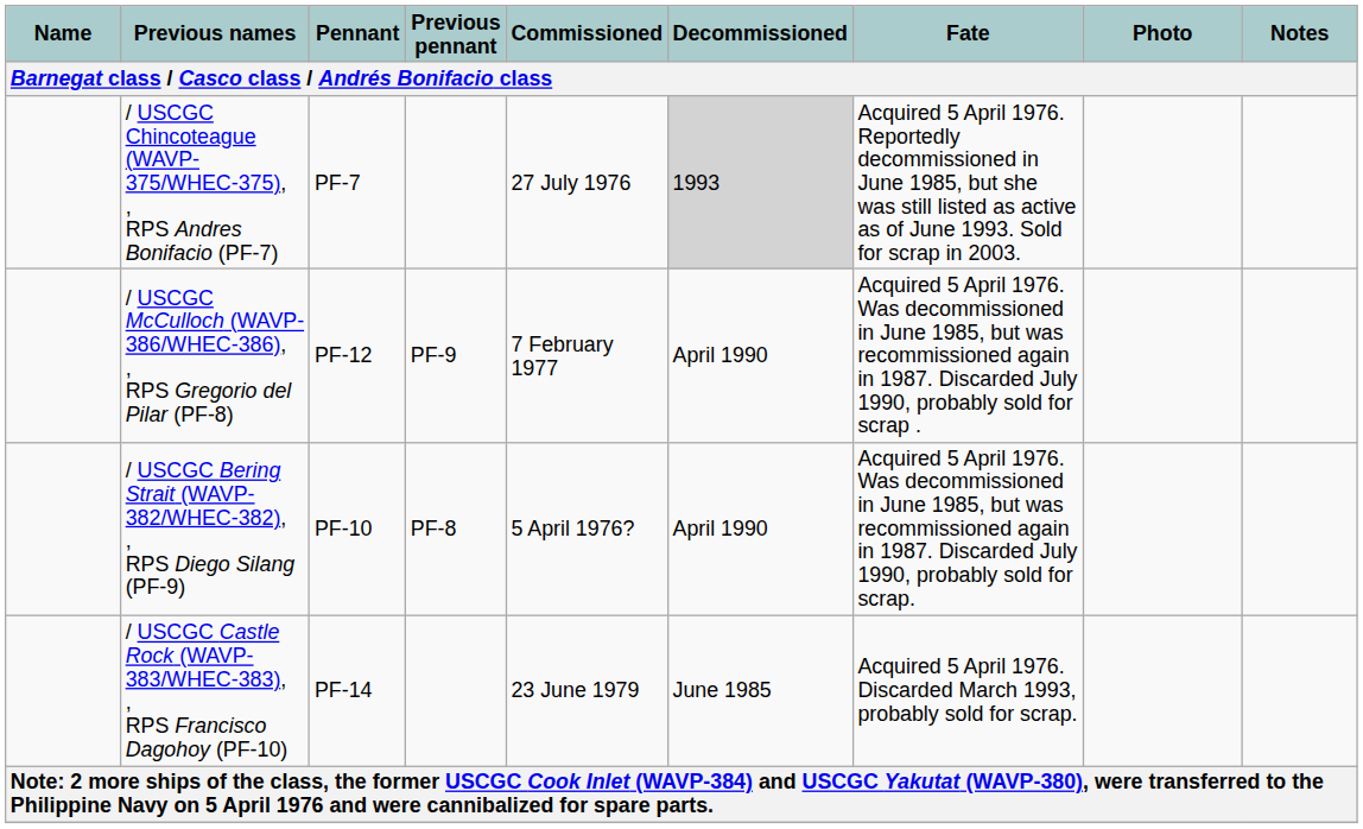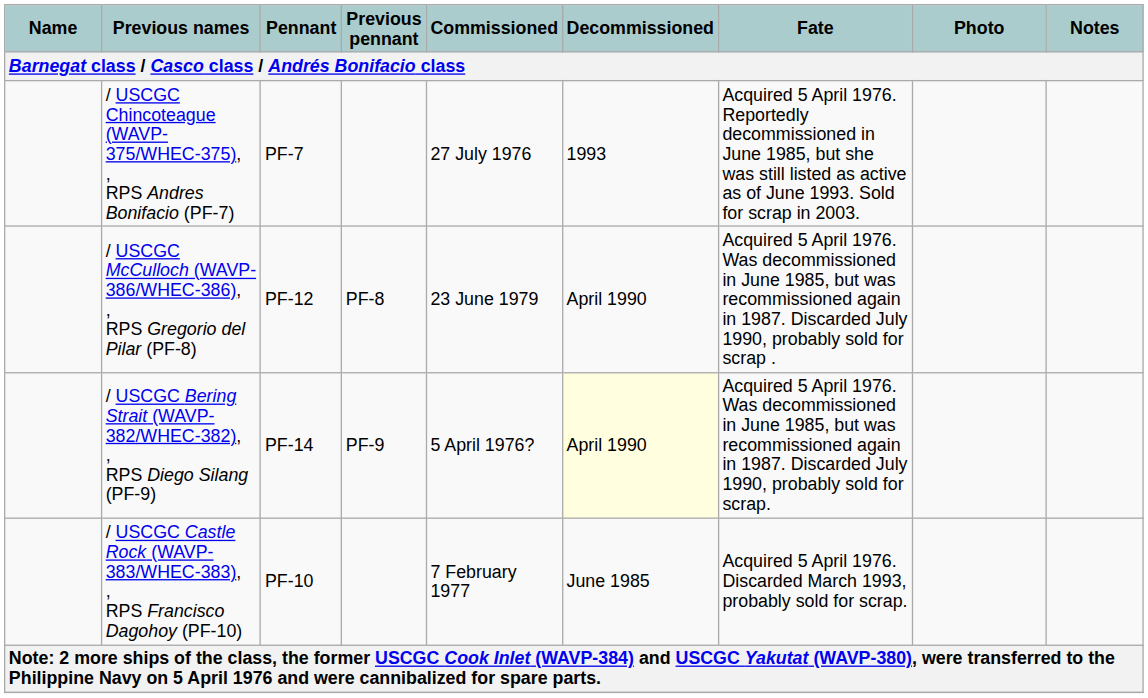row 3 | Decommissioned: lightgrey background -> no background
row 4 | Previous pennant: PF-9 -> PF-8
row 4 | Commissioned: 7 February 1977 -> 23 June 1979
row 5 | Pennant: PF-10 -> PF-14
row 5 | Previous pennant: PF-8 -> PF-9
row 5 | Decommissioned: no background -> lightyellow background
row 6 | Pennant: PF-14 -> PF-10
row 6 | Commissioned: 23 June 1979 -> 7 February 1977
